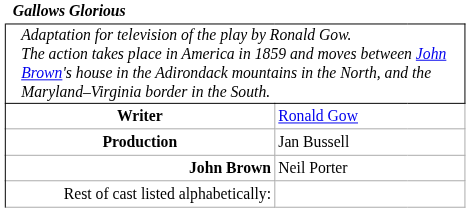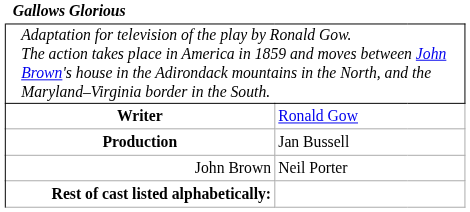John Brown | column 2: bold -> normal
Rest of cast listed alphabetically: | column 2: normal -> bold
